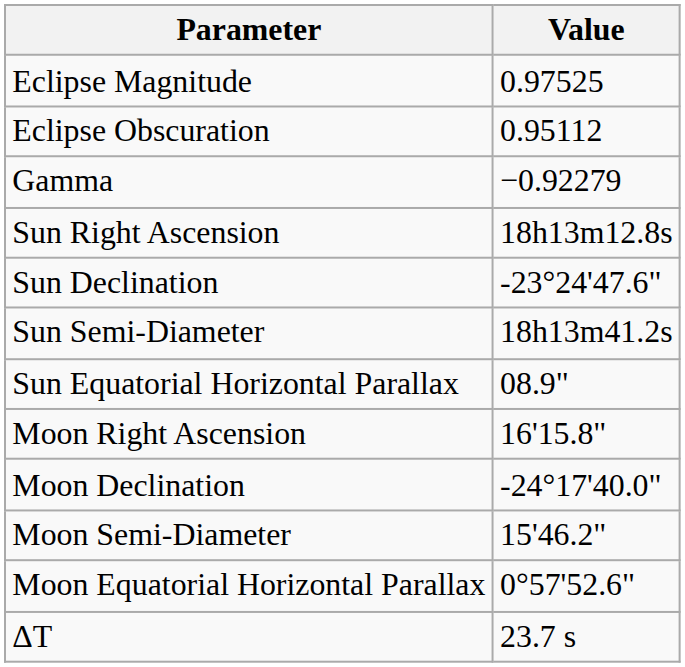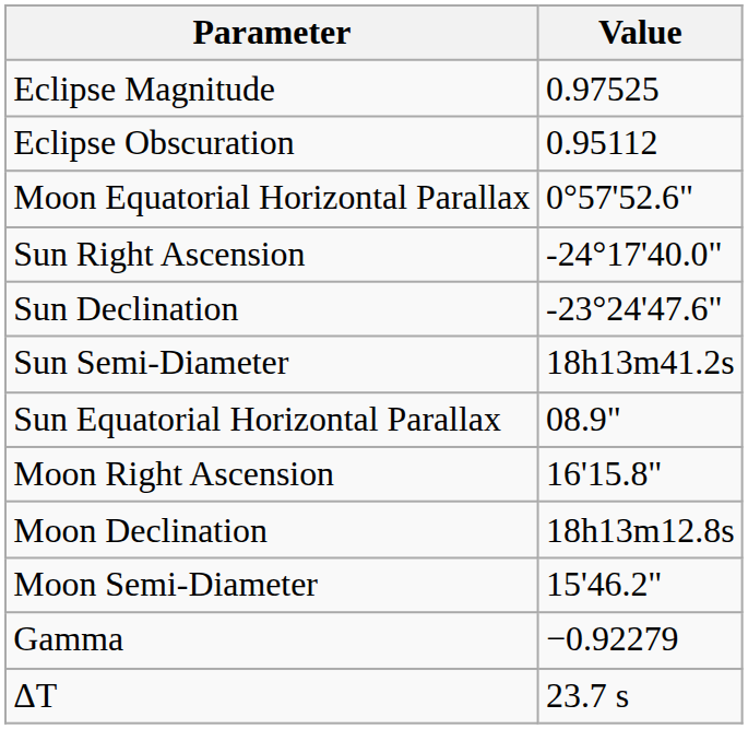rows swapped: Gamma <-> Moon Equatorial Horizontal Parallax
Sun Right Ascension | Value: 18h13m12.8s -> -24°17'40.0"
Moon Declination | Value: -24°17'40.0" -> 18h13m12.8s
